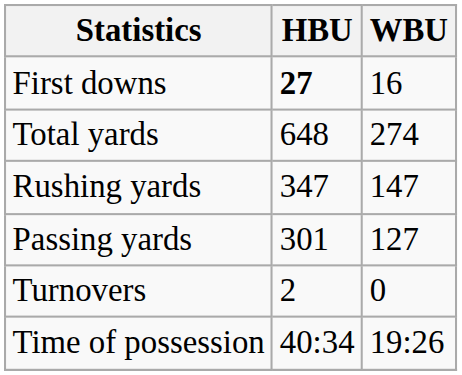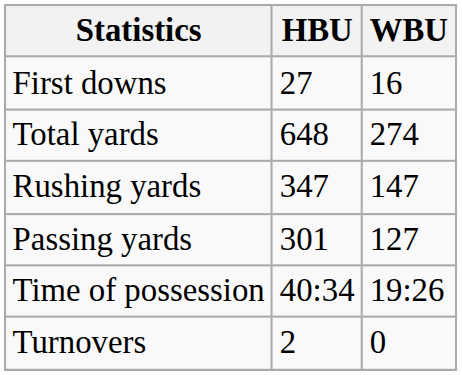First downs | HBU: bold -> normal
rows swapped: Turnovers <-> Time of possession
